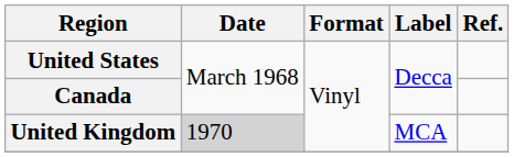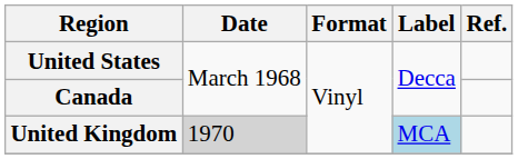United Kingdom | Label: no background -> lightblue background
